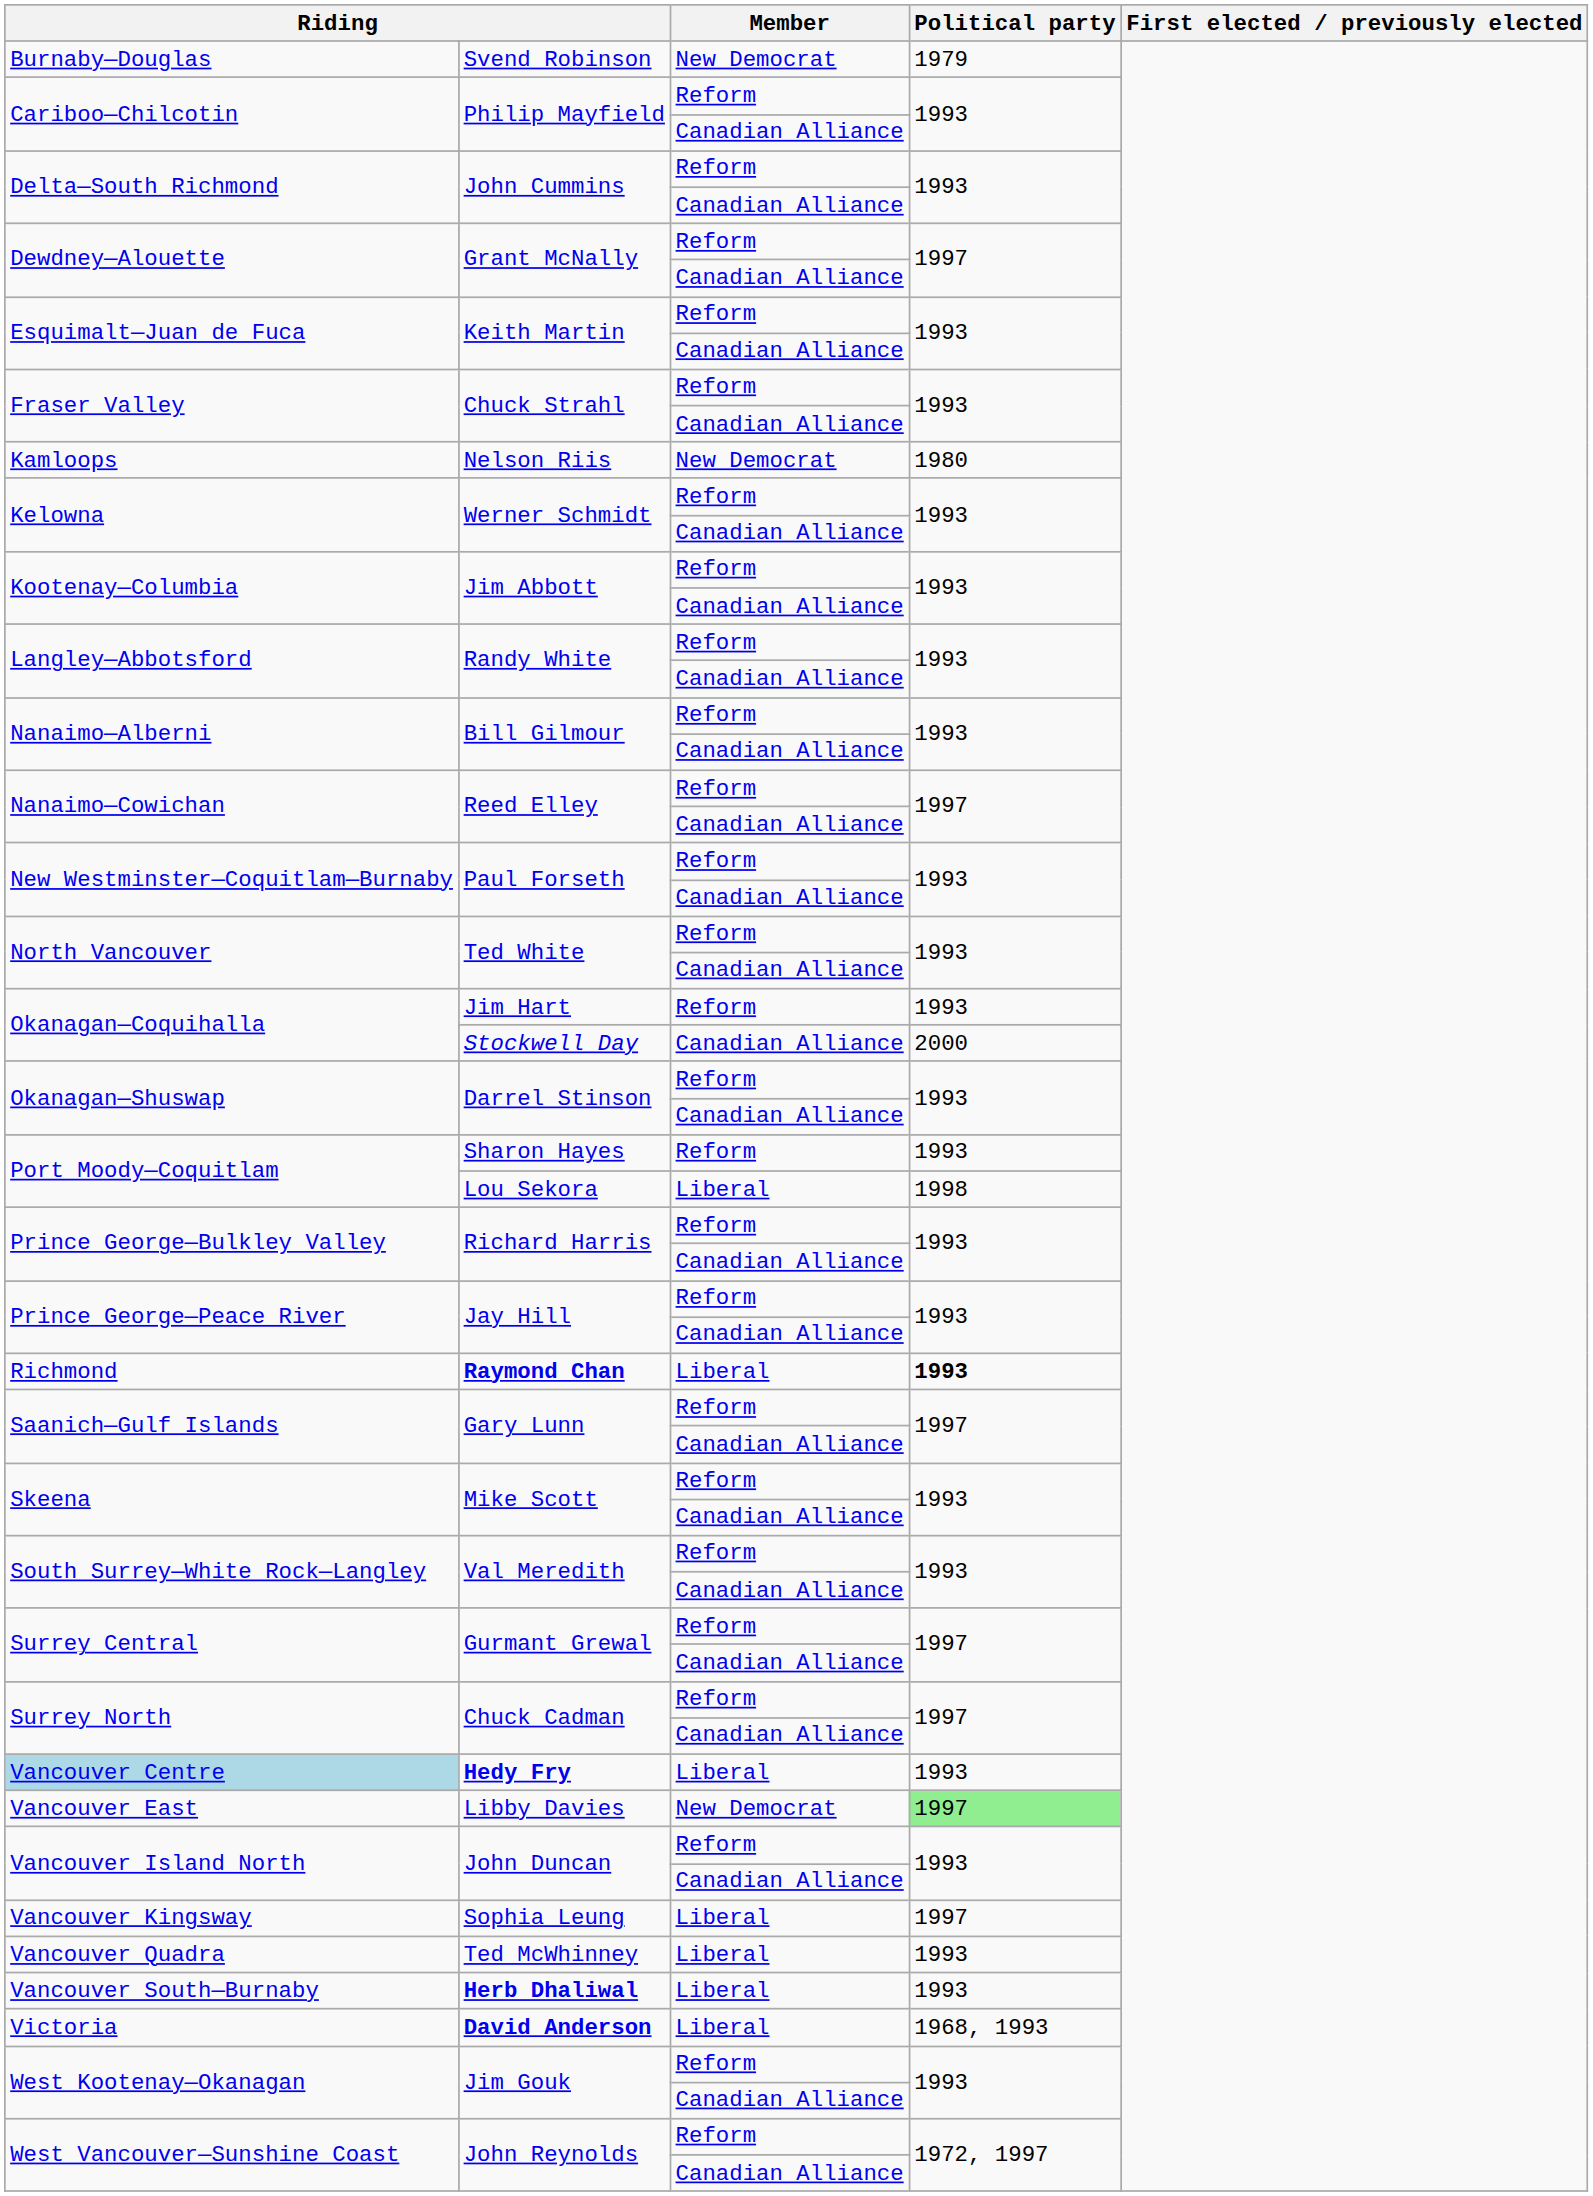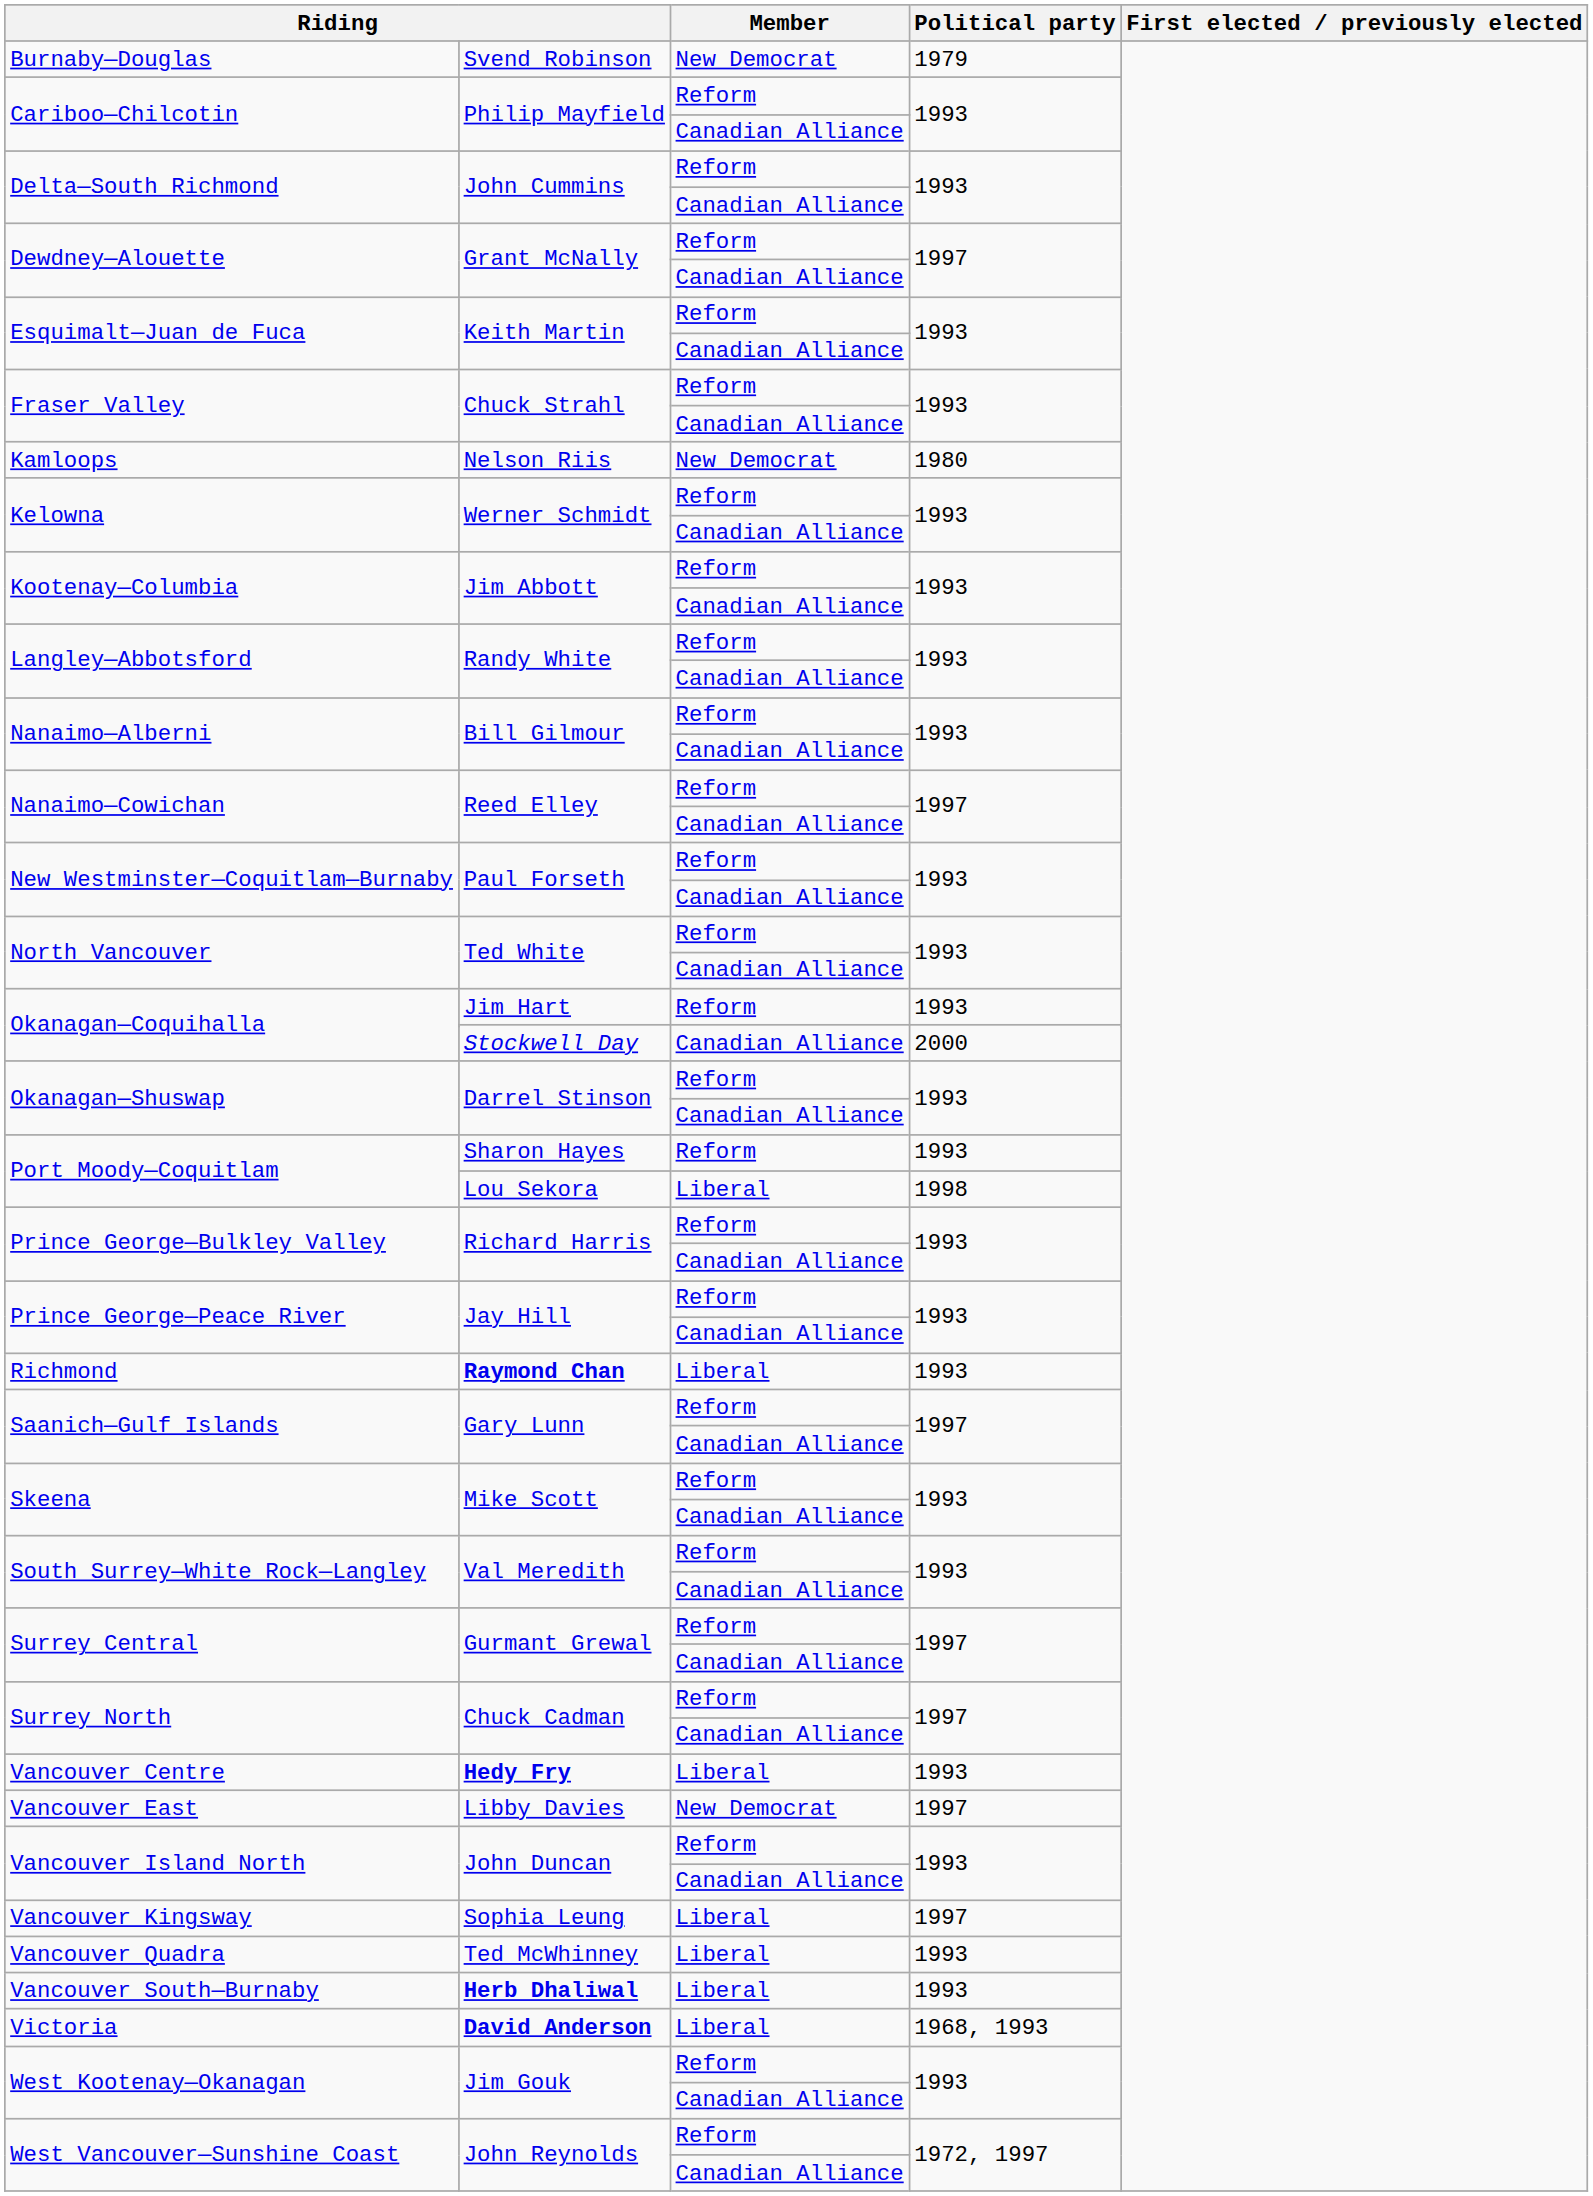Raymond Chan | Political party: bold -> normal
Hedy Fry | column 1: lightblue background -> no background
Libby Davies | Political party: lightgreen background -> no background
